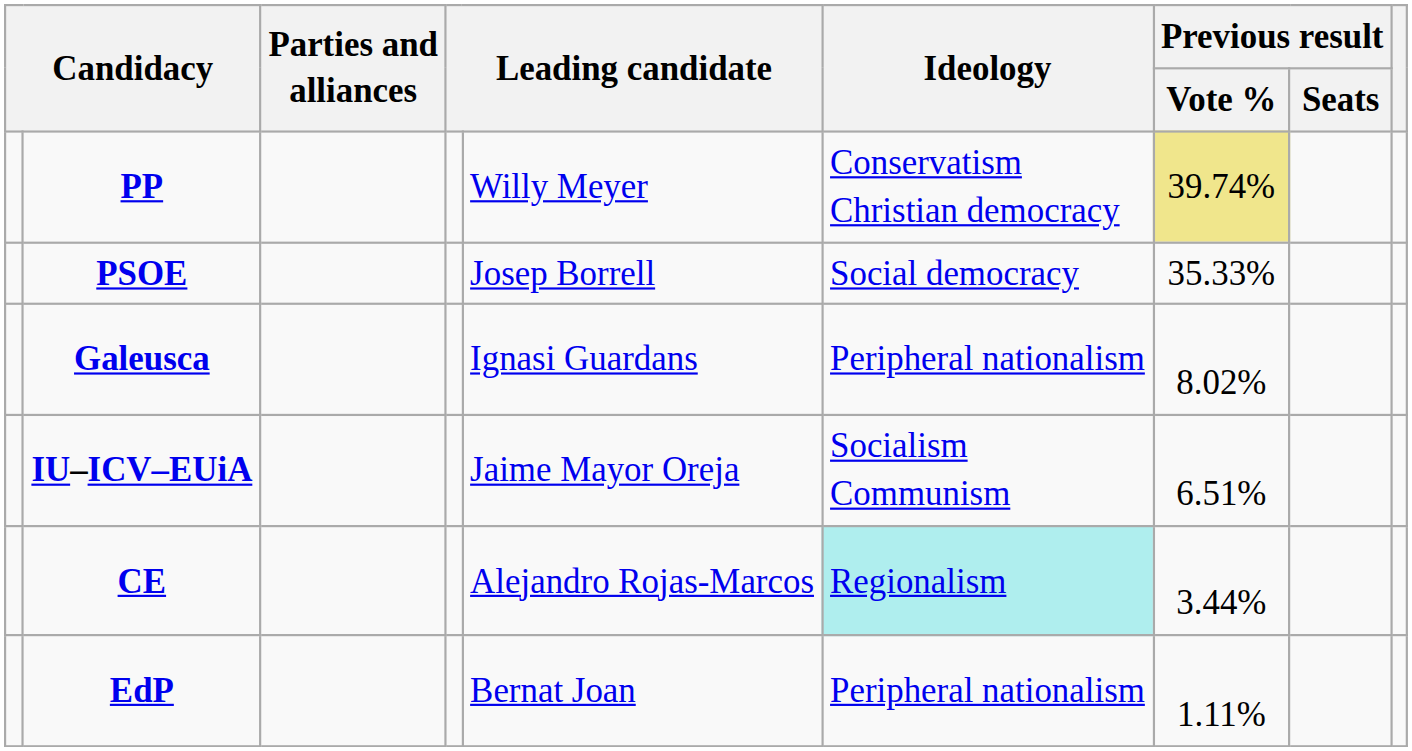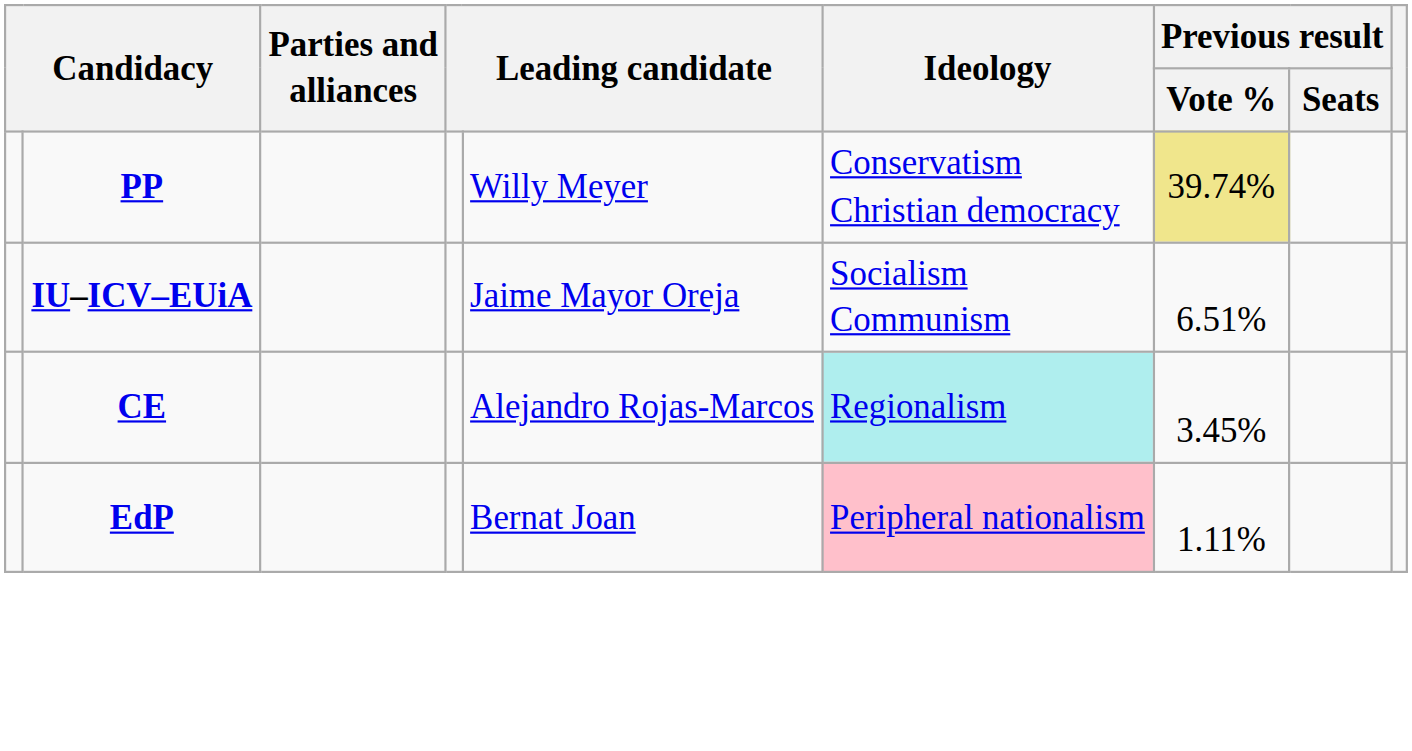- row: PSOE | Josep Borrell | Social democracy | 35.33%
- row: Galeusca | Ignasi Guardans | Peripheral nationalism | 8.02%
CE | Previous result / Vote %: 3.44% -> 3.45%
EdP | Ideology: no background -> pink background
